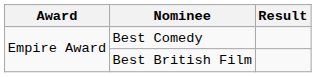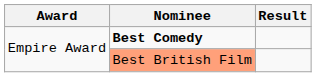Best Comedy | Nominee: normal -> bold
Best British Film | Nominee: no background -> lightsalmon background
